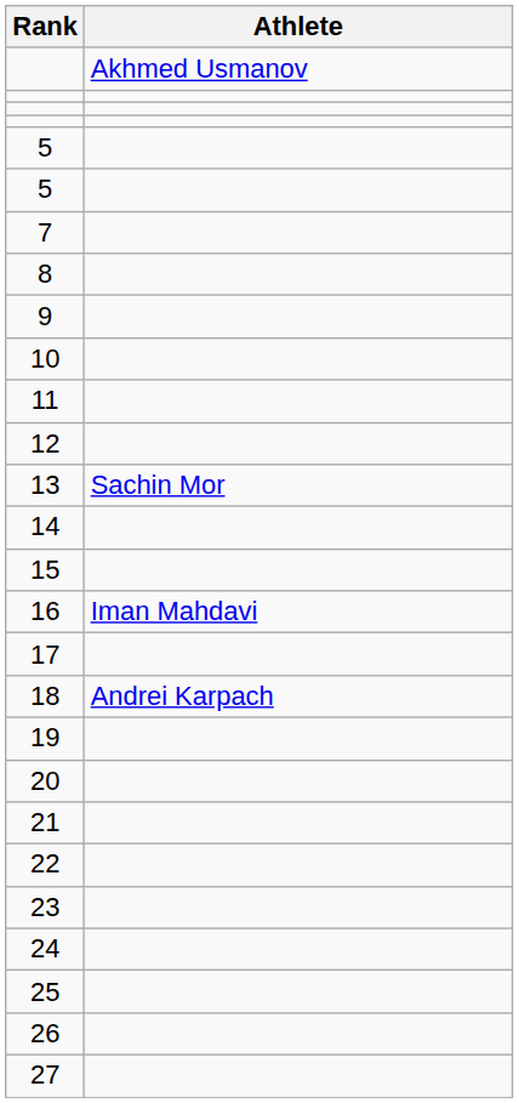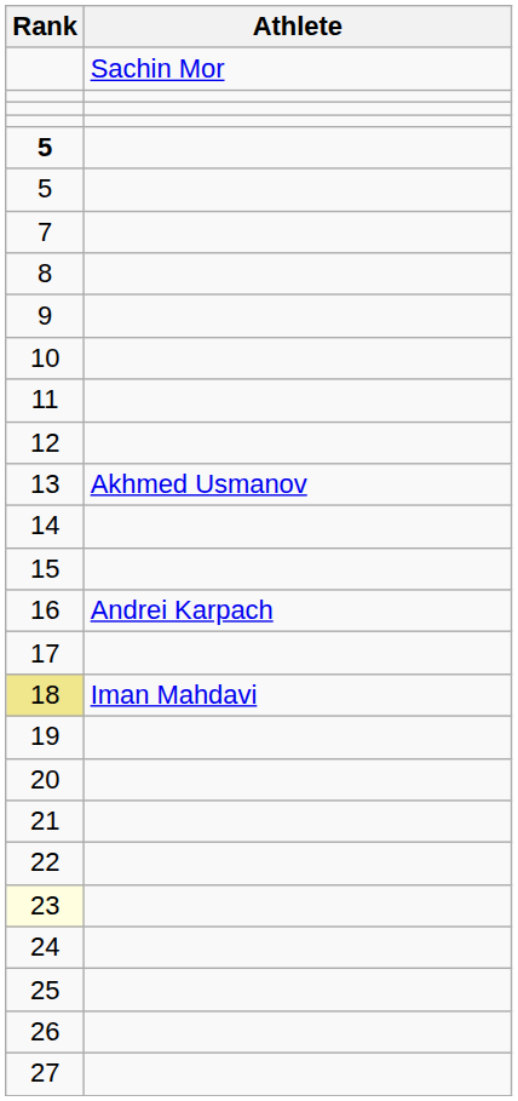row 2 | Athlete: Akhmed Usmanov -> Sachin Mor
row 6 | Rank: normal -> bold
row 14 | Athlete: Sachin Mor -> Akhmed Usmanov
row 17 | Athlete: Iman Mahdavi -> Andrei Karpach
row 19 | Rank: no background -> khaki background
row 19 | Athlete: Andrei Karpach -> Iman Mahdavi
row 24 | Rank: no background -> lightyellow background
